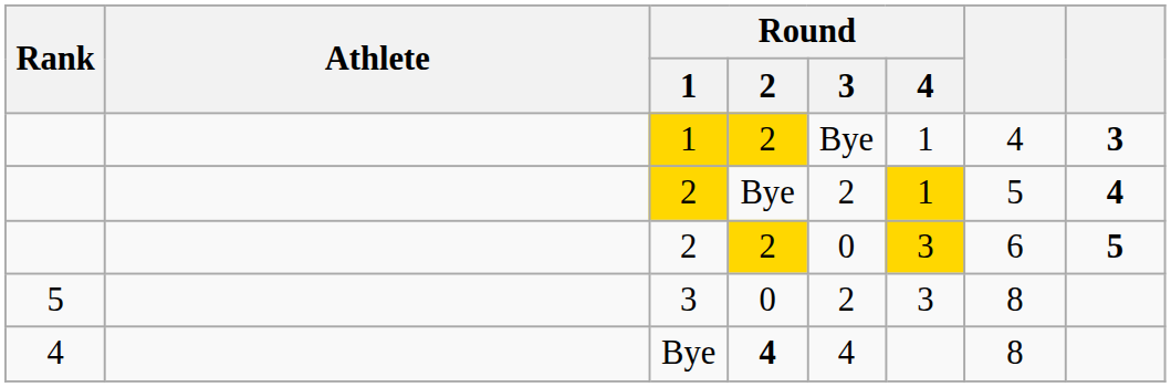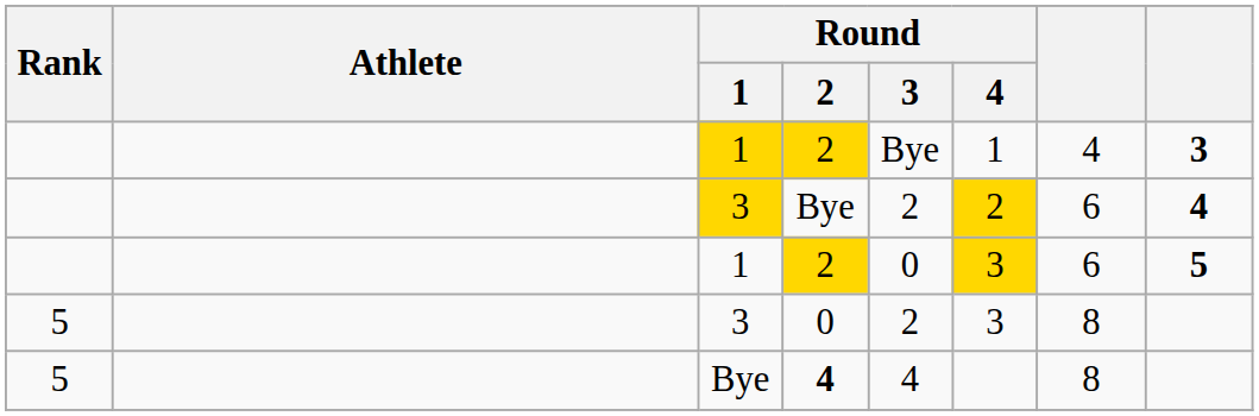row 4 | Round / 1: 2 -> 3
row 4 | Round / 4: 1 -> 2
row 4 | column 7: 5 -> 6
row 5 | Round / 1: 2 -> 1
row 7 | Rank: 4 -> 5
